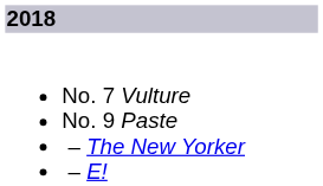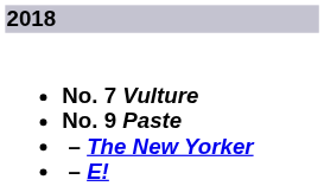row 2 | column 1: normal -> bold
